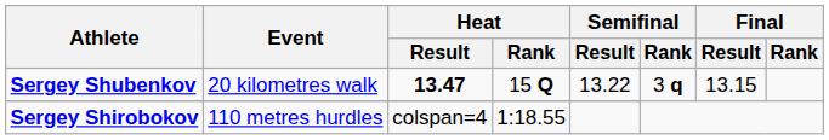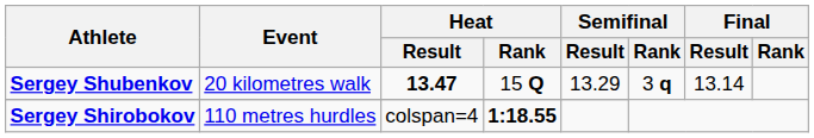Sergey Shubenkov | Semifinal / Result: 13.22 -> 13.29
Sergey Shubenkov | Final / Result: 13.15 -> 13.14
Sergey Shirobokov | Heat / Rank: normal -> bold
